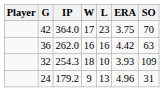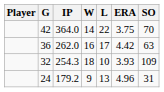42 | W: 17 -> 14
42 | L: 23 -> 22
36 | L: 16 -> 17
